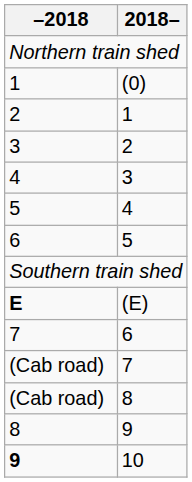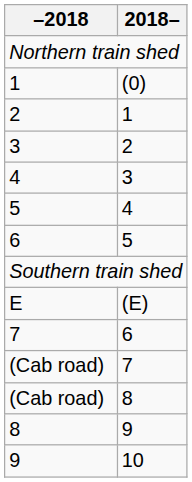(E) | –2018: bold -> normal
10 | –2018: bold -> normal
